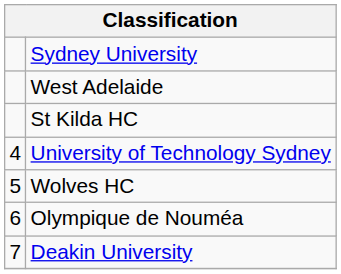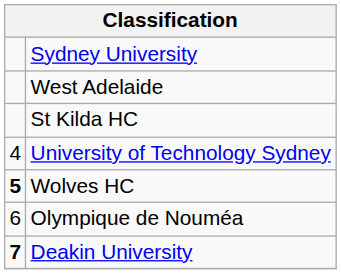Wolves HC | column 1: normal -> bold
Deakin University | column 1: normal -> bold
